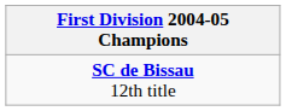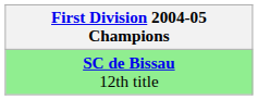row 2 | column 1: no background -> lightgreen background
